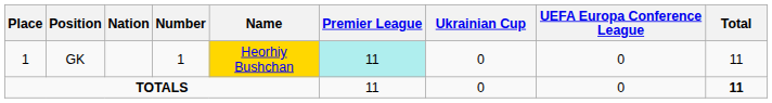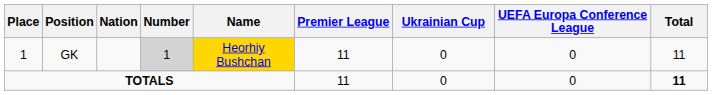row 2 | Number: no background -> lightgrey background
row 2 | Premier League: paleturquoise background -> no background
